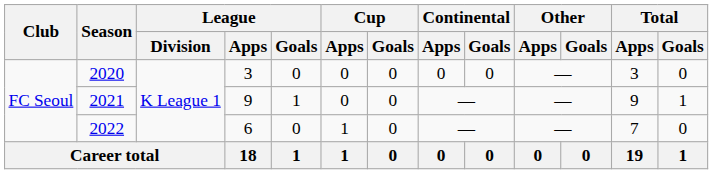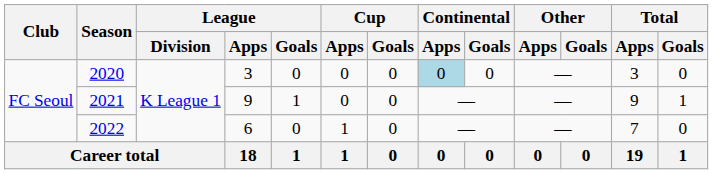2020 | Continental / Apps: no background -> lightblue background
